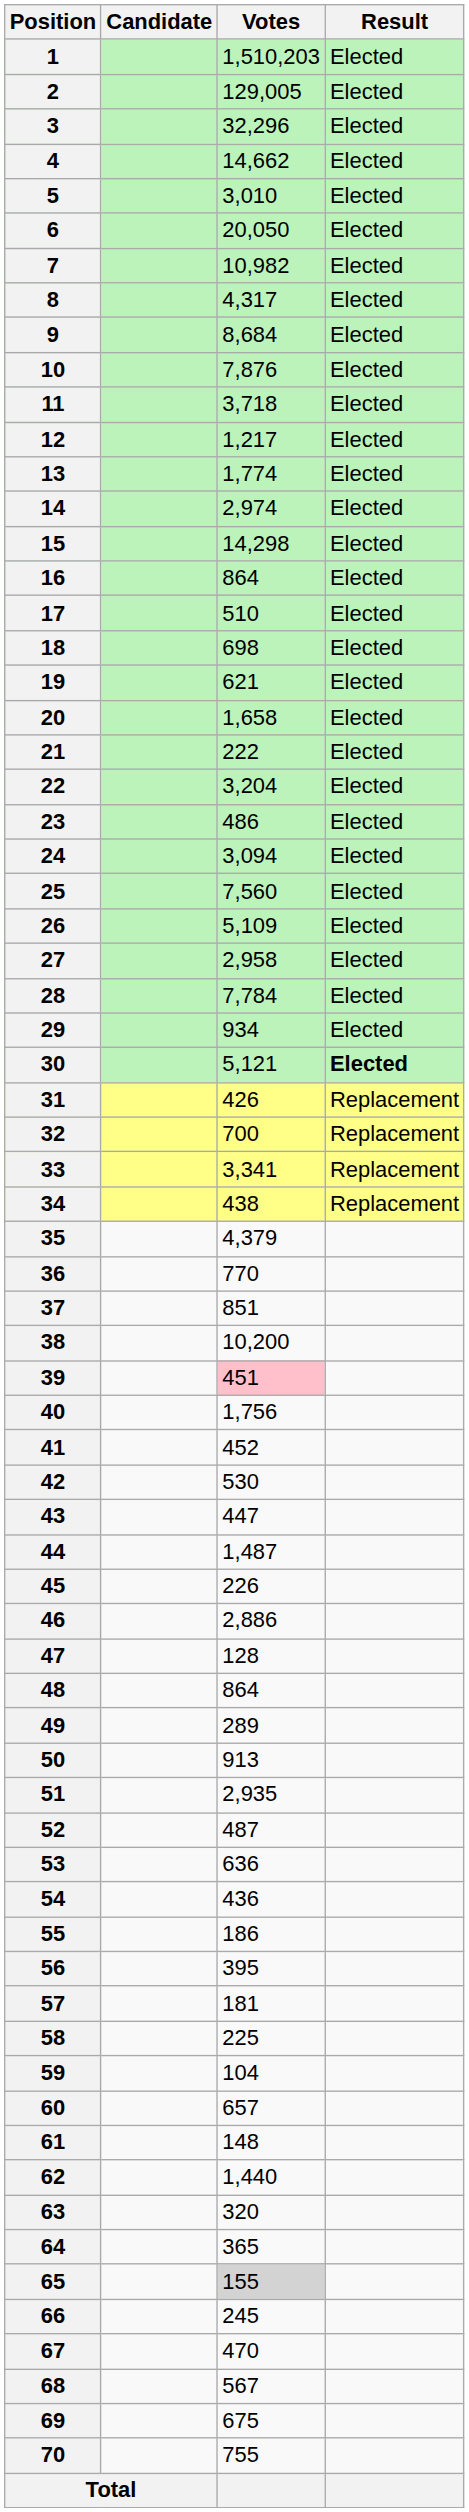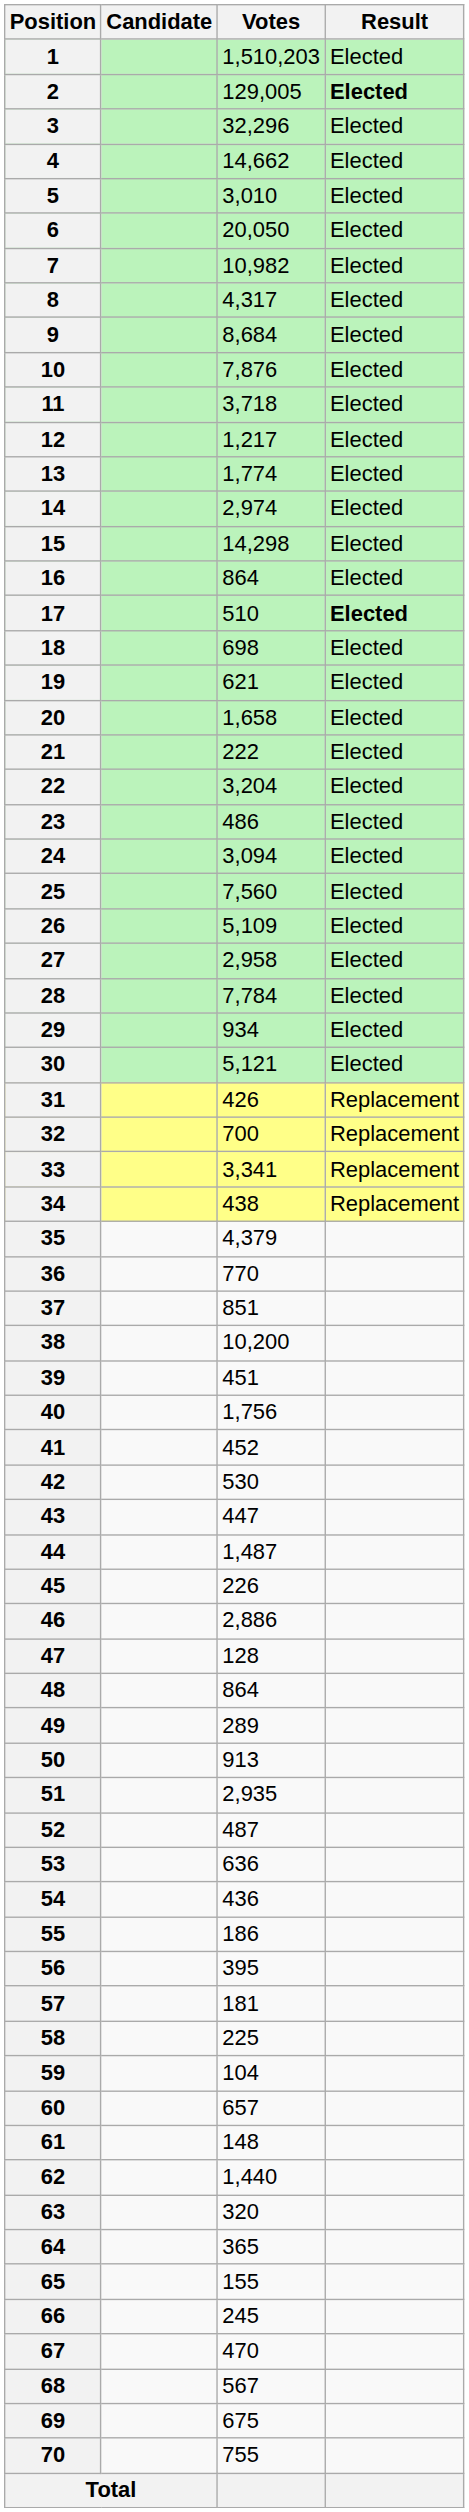2 | Result: normal -> bold
17 | Result: normal -> bold
30 | Result: bold -> normal
39 | Votes: pink background -> no background
65 | Votes: lightgrey background -> no background
